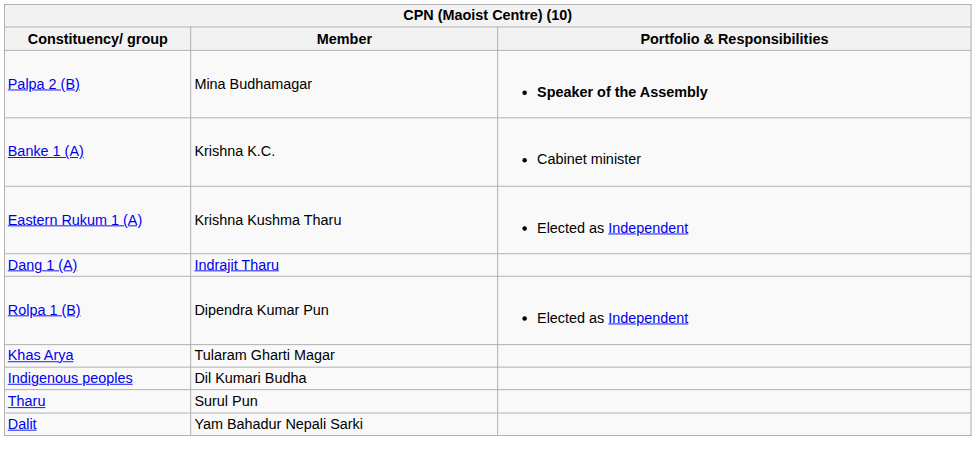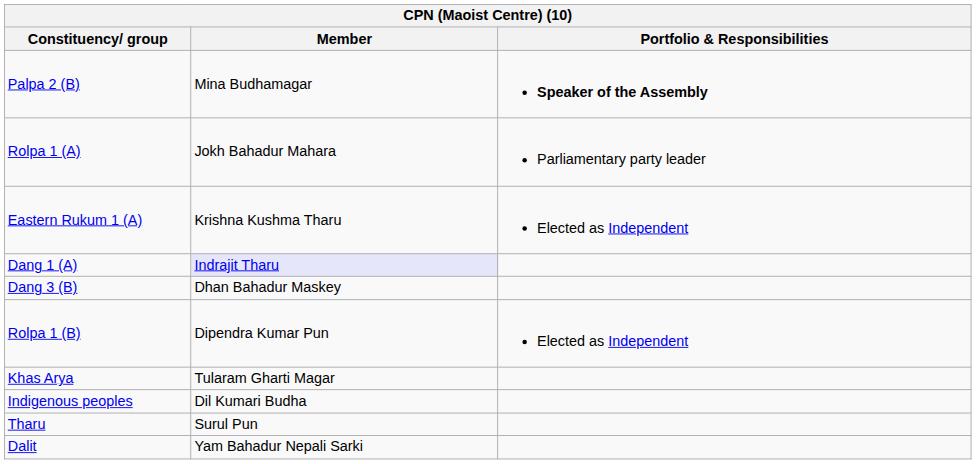+ row: Rolpa 1 (A) | Jokh Bahadur Mahara | Parliamentary party leader
- row: Banke 1 (A) | Krishna K.C. | Cabinet minister
Dang 1 (A) | Member: no background -> lavender background
+ row: Dang 3 (B) | Dhan Bahadur Maskey
